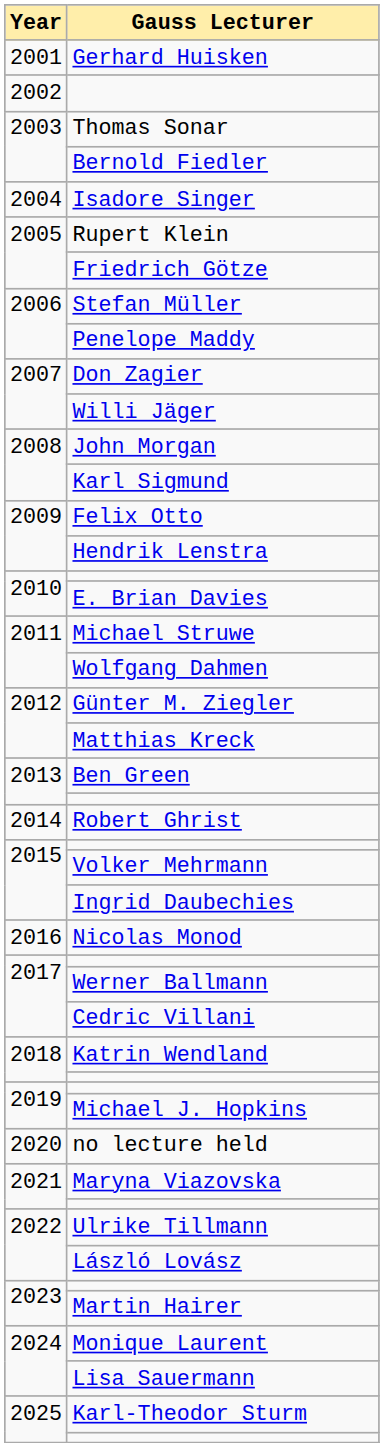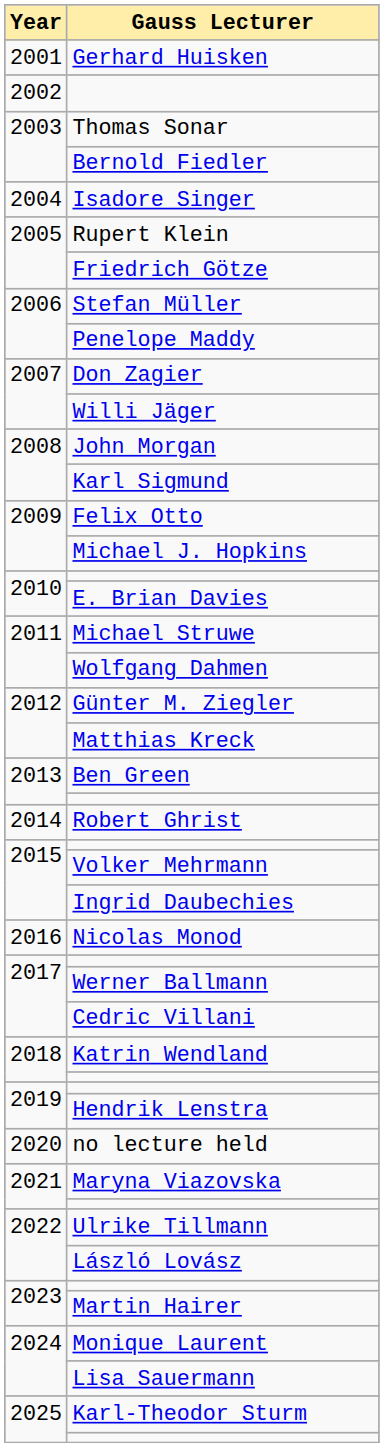row 16 | Gauss Lecturer: Hendrik Lenstra -> Michael J. Hopkins
row 36 | Gauss Lecturer: Michael J. Hopkins -> Hendrik Lenstra
